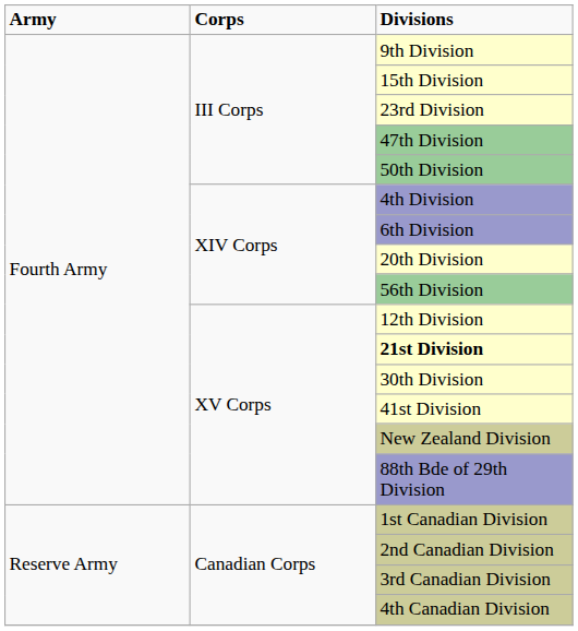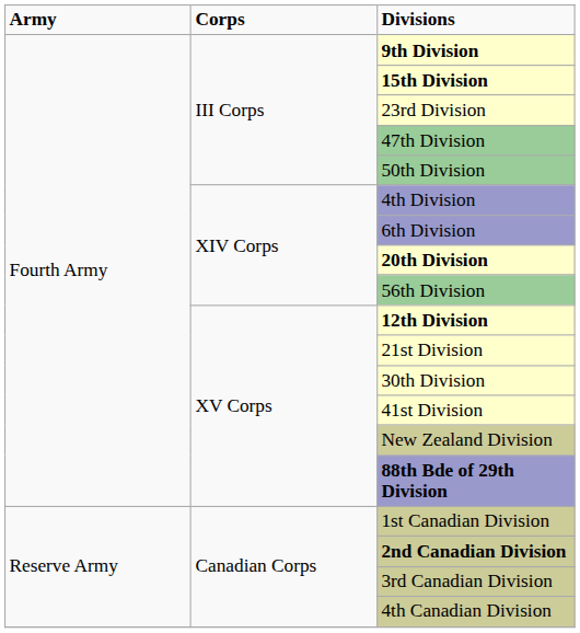9th Division | Divisions: normal -> bold
15th Division | Divisions: normal -> bold
20th Division | Divisions: normal -> bold
12th Division | Divisions: normal -> bold
21st Division | Divisions: bold -> normal
88th Bde of 29th Division | Divisions: normal -> bold
2nd Canadian Division | Divisions: normal -> bold
